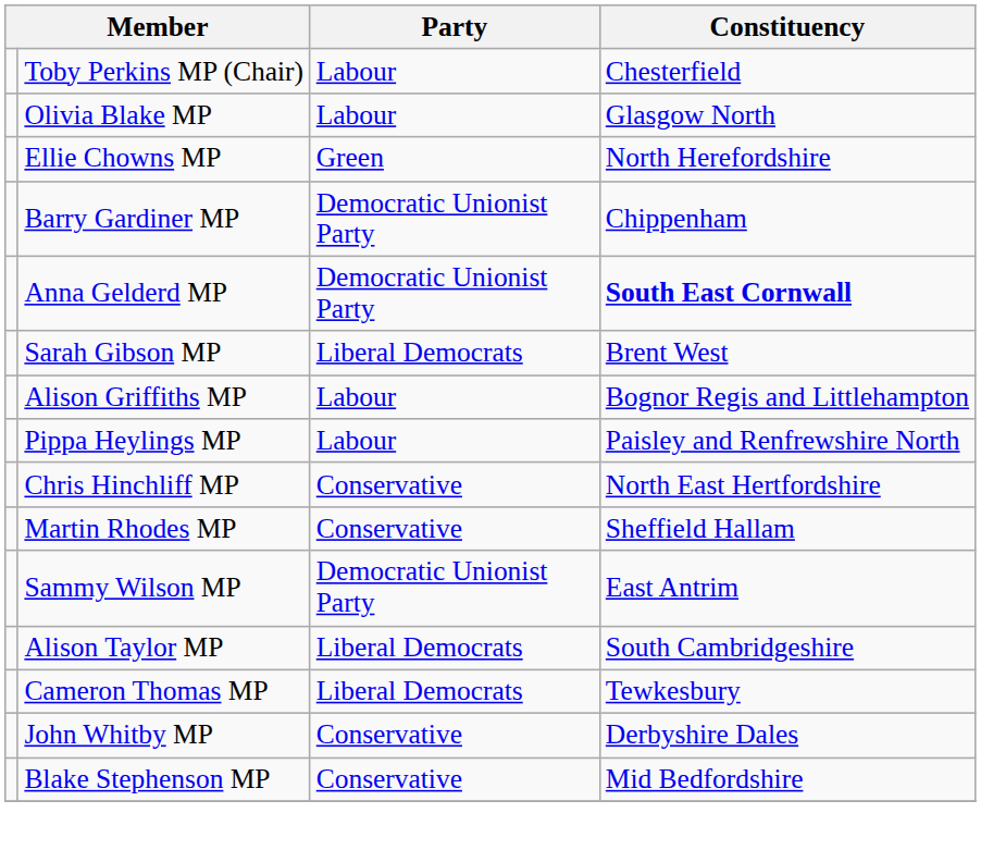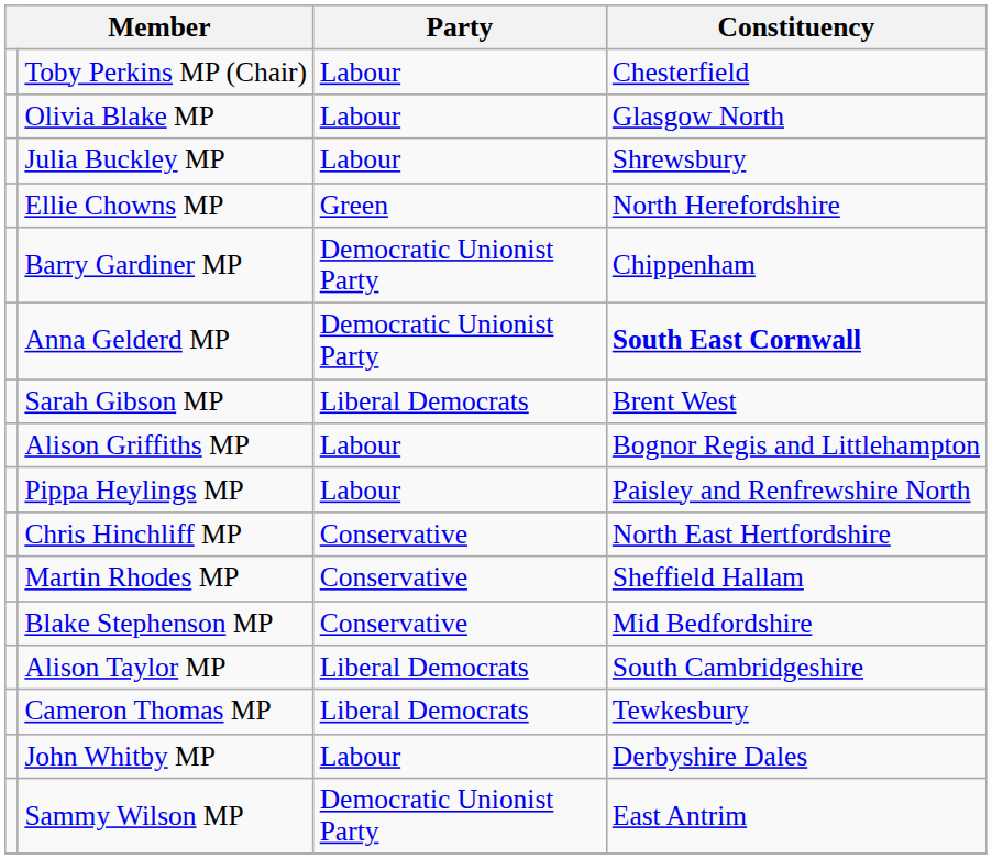+ row: Julia Buckley MP | Labour | Shrewsbury
rows swapped: Blake Stephenson MP <-> Sammy Wilson MP
John Whitby MP | Party: Conservative -> Labour
